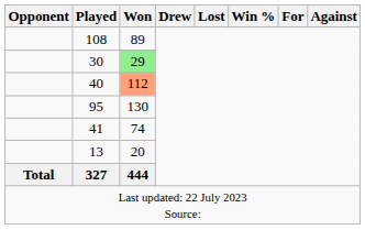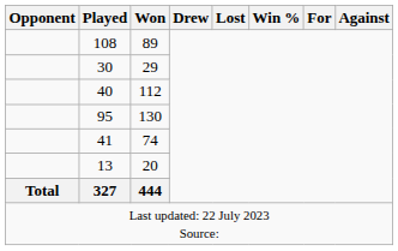30 | Won: lightgreen background -> no background
40 | Won: lightsalmon background -> no background
